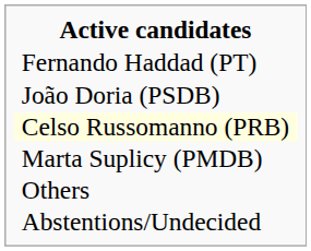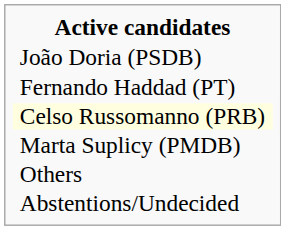row 2 | column 1: Fernando Haddad (PT) -> João Doria (PSDB)
row 3 | column 1: João Doria (PSDB) -> Fernando Haddad (PT)
